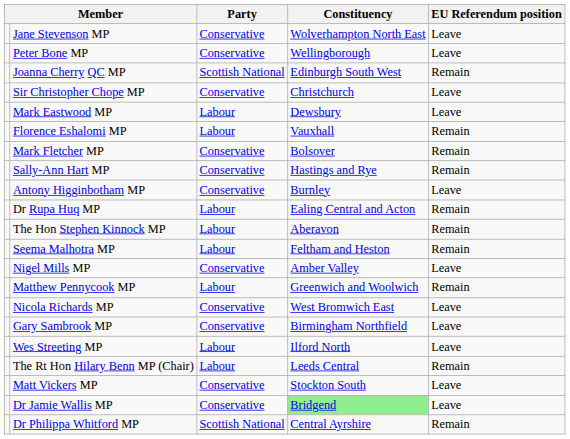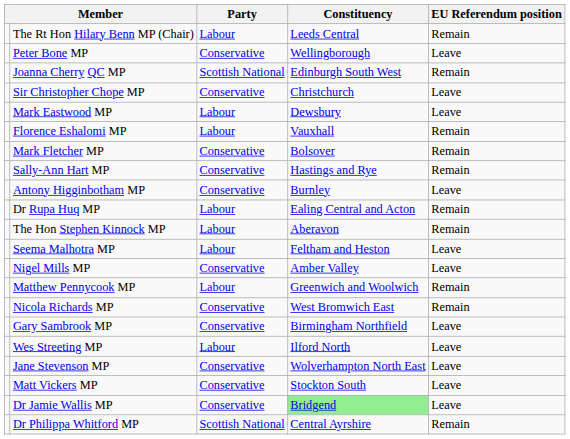rows swapped: The Rt Hon Hilary Benn MP (Chair) <-> Jane Stevenson MP
Seema Malhotra MP | EU Referendum position: Remain -> Leave
Nicola Richards MP | EU Referendum position: Leave -> Remain
